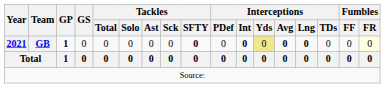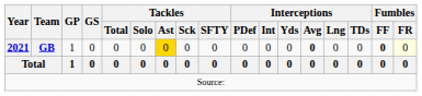2021 | GP: bold -> normal
2021 | Tackles / Ast: no background -> gold background
2021 | Tackles / SFTY: bold -> normal
2021 | Interceptions / Int: bold -> normal
2021 | Interceptions / Yds: khaki background -> no background
2021 | Interceptions / Lng: bold -> normal
2021 | Fumbles / FF: normal -> bold
